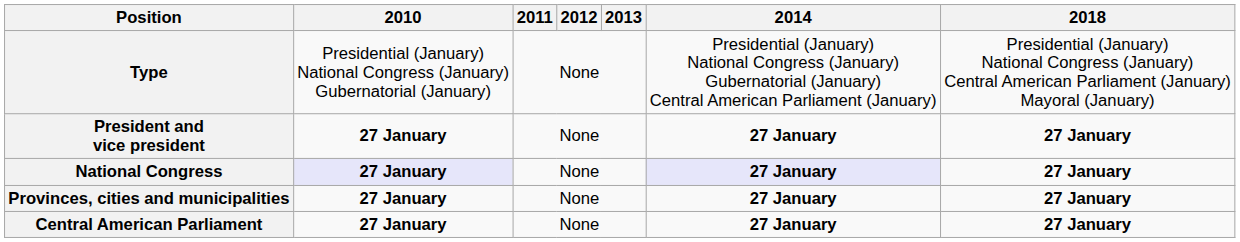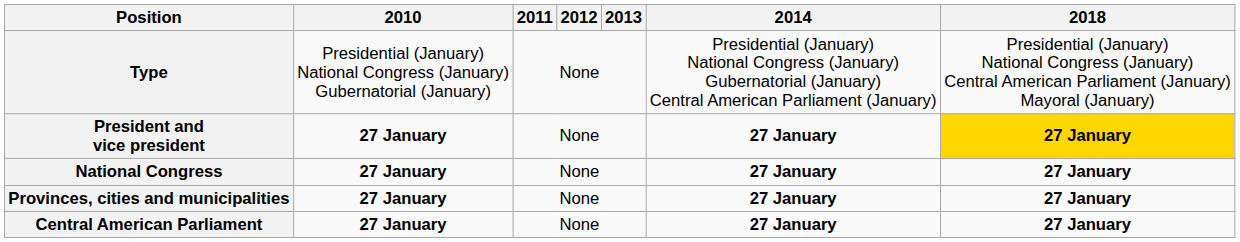President and vice president | 2018: no background -> gold background
National Congress | 2010: lavender background -> no background
National Congress | 2014: lavender background -> no background
